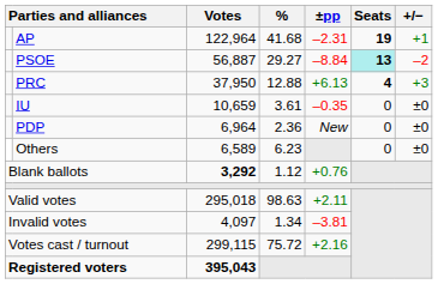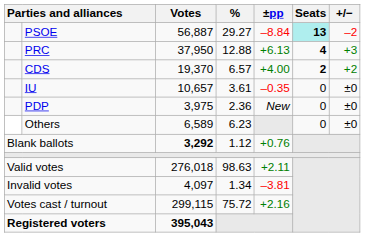- row: AP | 122,964 | 41.68 | –2.31 | 19 | +1
+ row: CDS | 19,370 | 6.57 | +4.00 | 2 | +2
IU | Votes: 10,659 -> 10,657
PDP | Votes: 6,964 -> 3,975
Valid votes | Votes: 295,018 -> 276,018
